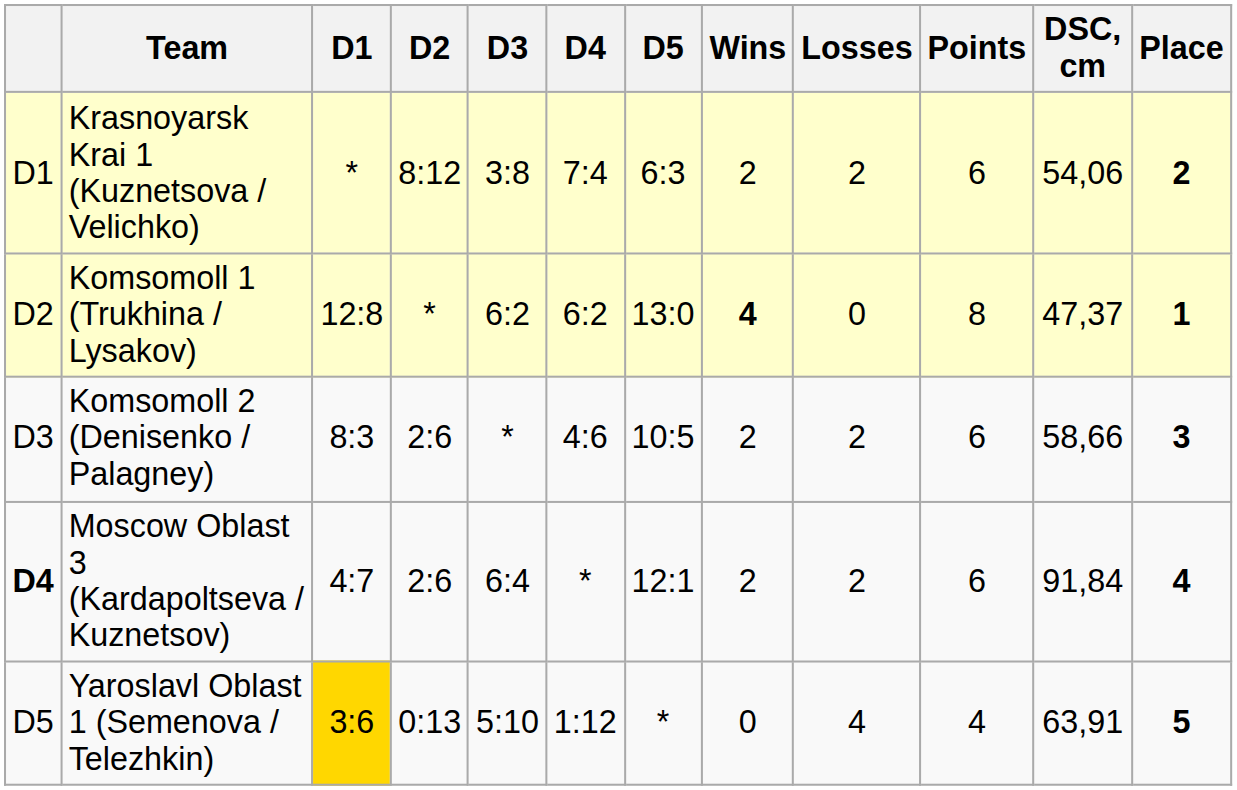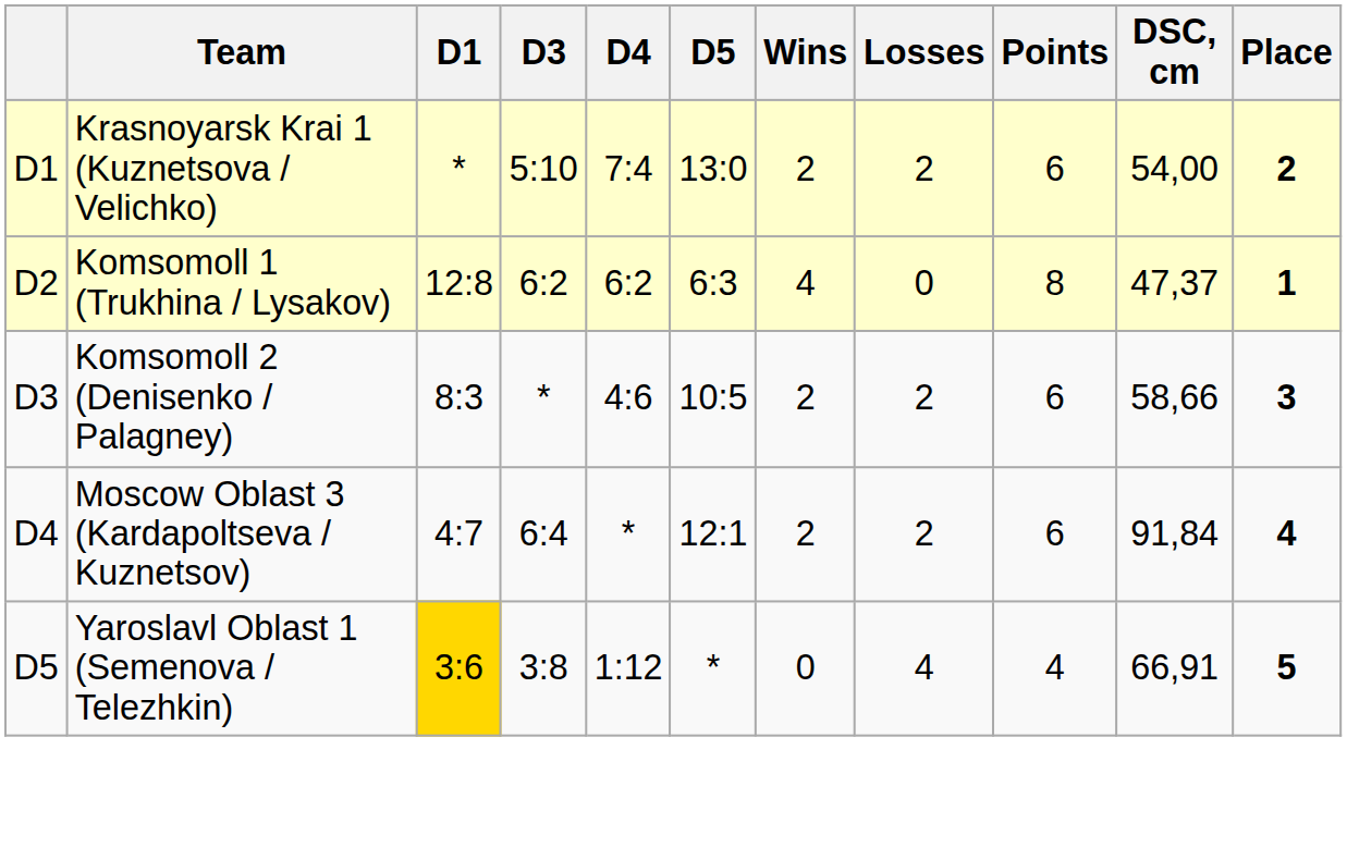- column: D2 | 8:12 | * | 2:6 | 2:6 | 0:13
Krasnoyarsk Krai 1 (Kuznetsova / Velichko) | D3: 3:8 -> 5:10
Krasnoyarsk Krai 1 (Kuznetsova / Velichko) | D5: 6:3 -> 13:0
Krasnoyarsk Krai 1 (Kuznetsova / Velichko) | DSC, cm: 54,06 -> 54,00
Komsomoll 1 (Trukhina / Lysakov) | D5: 13:0 -> 6:3
Komsomoll 1 (Trukhina / Lysakov) | Wins: bold -> normal
Moscow Oblast 3 (Kardapoltseva / Kuznetsov) | column 1: bold -> normal
Yaroslavl Oblast 1 (Semenova / Telezhkin) | D3: 5:10 -> 3:8
Yaroslavl Oblast 1 (Semenova / Telezhkin) | DSC, cm: 63,91 -> 66,91
